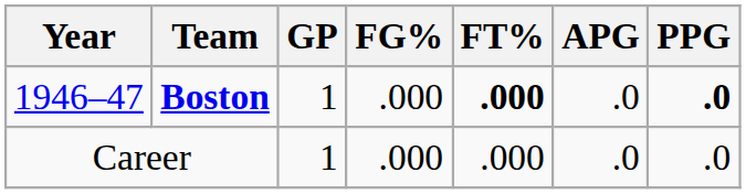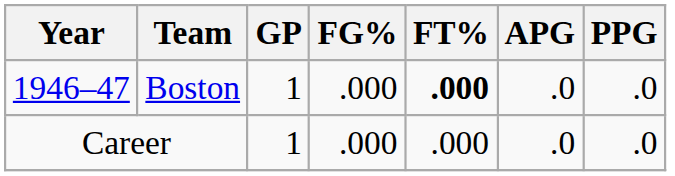1946–47 | Team: bold -> normal
1946–47 | PPG: bold -> normal
